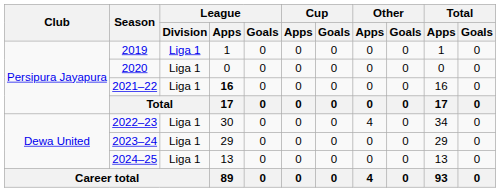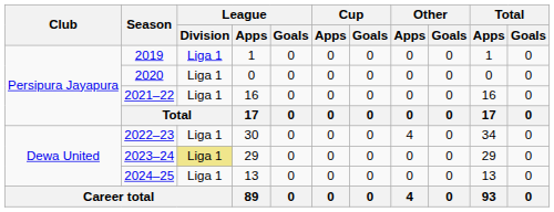2021–22 | League / Apps: bold -> normal
2023–24 | League / Division: no background -> khaki background
